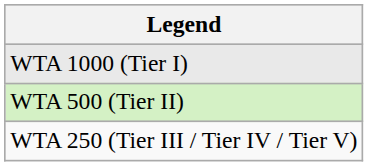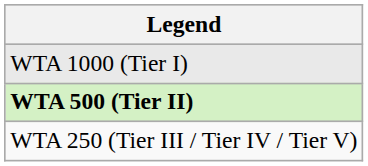row 3 | column 1: normal -> bold
